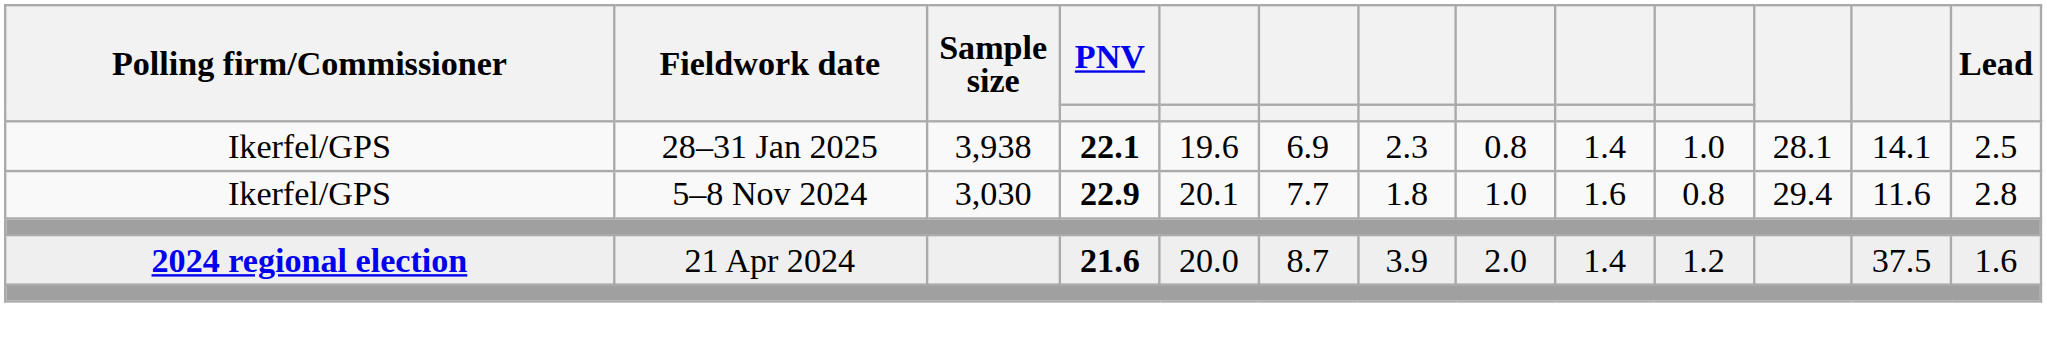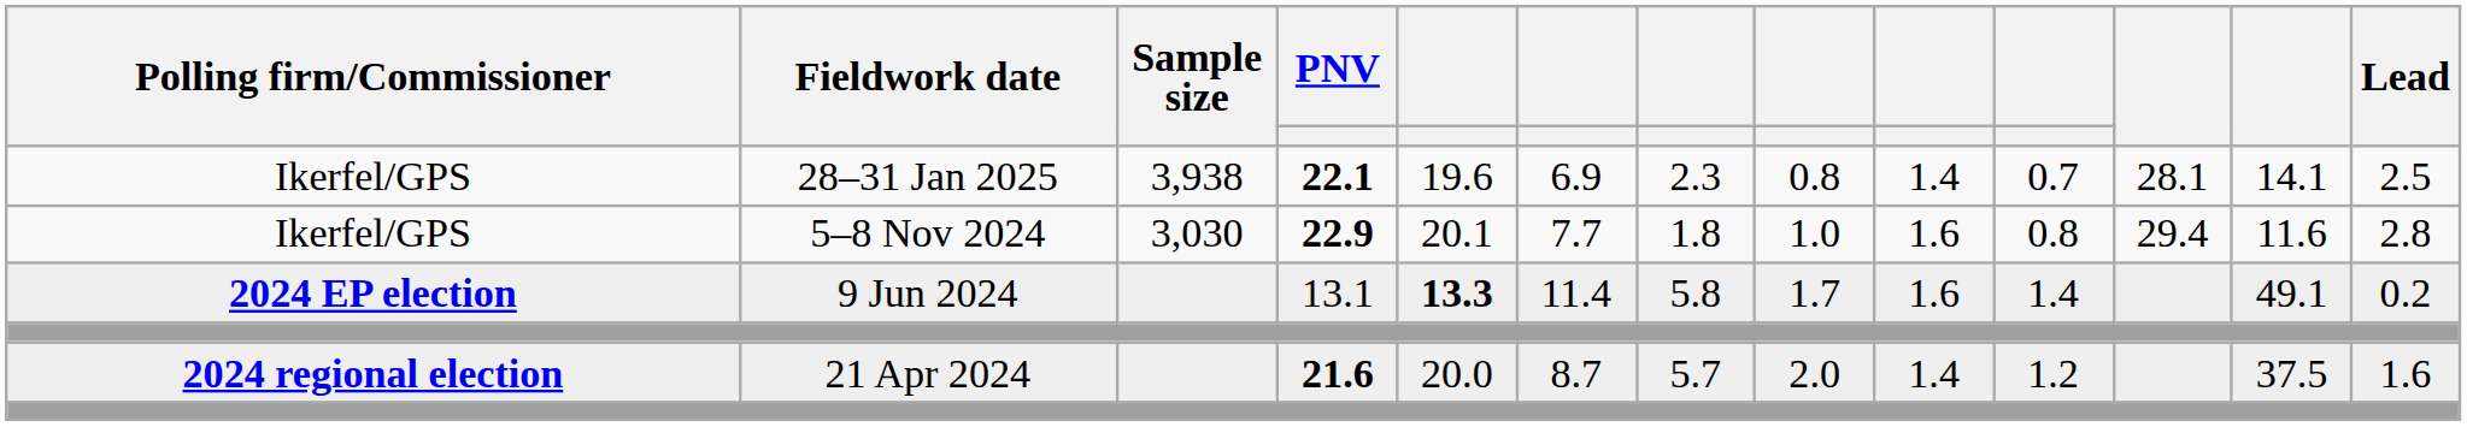28–31 Jan 2025 | column 10: 1.0 -> 0.7
+ row: 2024 EP election | 9 Jun 2024 | 13.1 | 13.3 | 11.4 | 5.8 | 1.7 | 1.6 | 1.4 | 49.1 | 0.2
21 Apr 2024 | column 7: 3.9 -> 5.7
